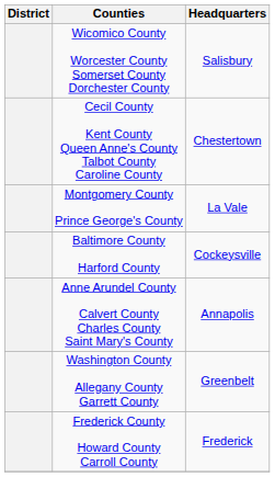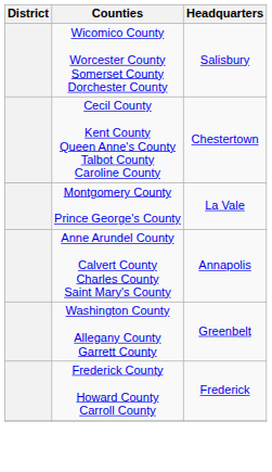- row: Baltimore County Harford County | Cockeysville
